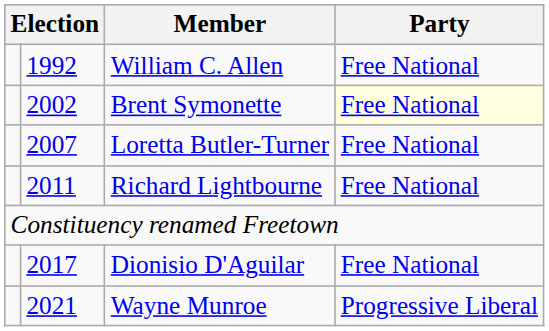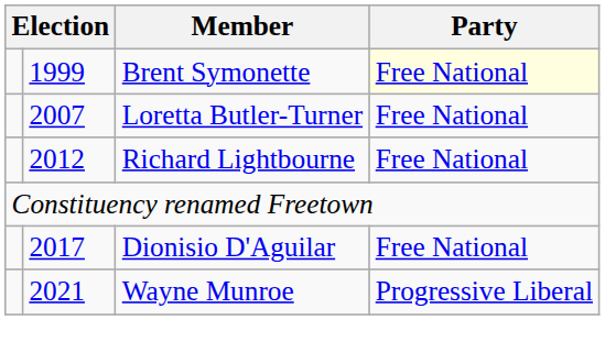- row: 1992 | William C. Allen | Free National
Brent Symonette | column 2: 2002 -> 1999
Richard Lightbourne | column 2: 2011 -> 2012
